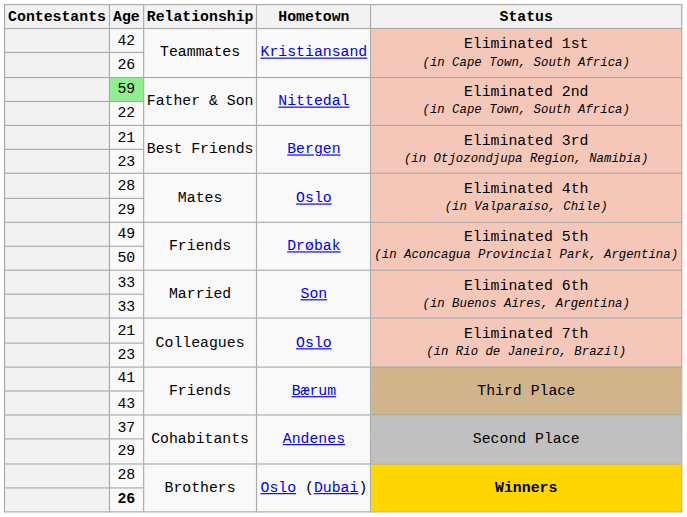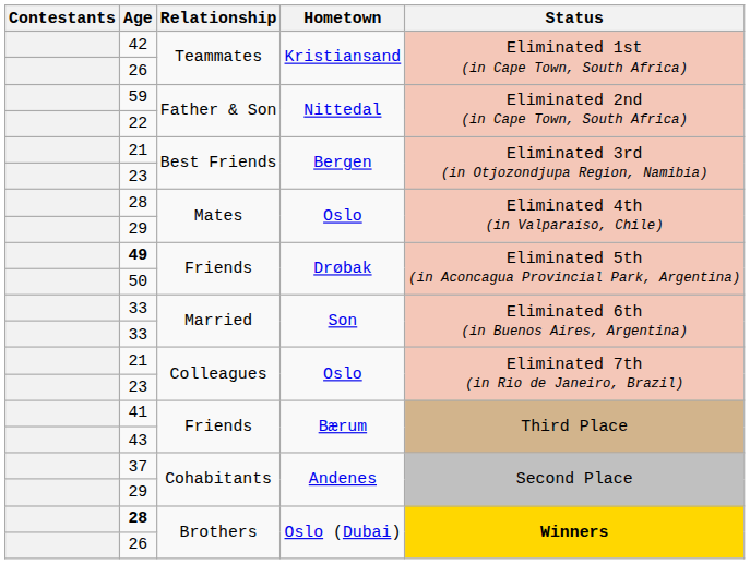59 | Age: lightgreen background -> no background
49 | Age: normal -> bold
28 / Brothers | Age: normal -> bold
26 / Brothers | Age: bold -> normal
